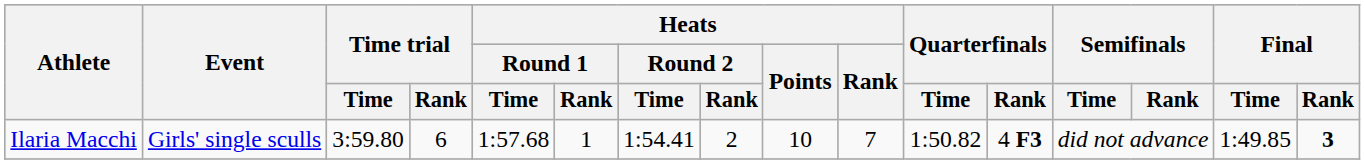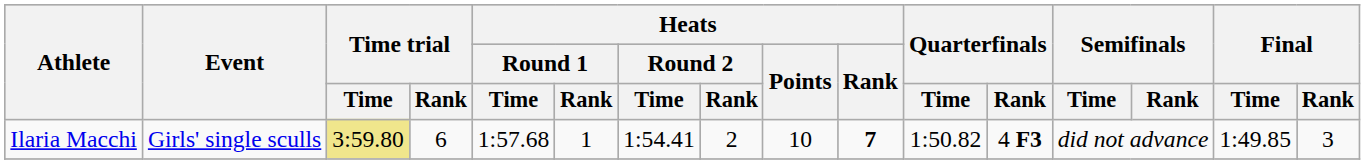Ilaria Macchi | Time trial / Time: no background -> khaki background
Ilaria Macchi | Heats / Rank: normal -> bold
Ilaria Macchi | Final / Rank: bold -> normal
